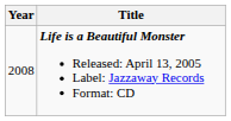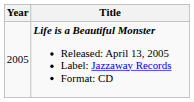row 2 | Year: 2008 -> 2005
